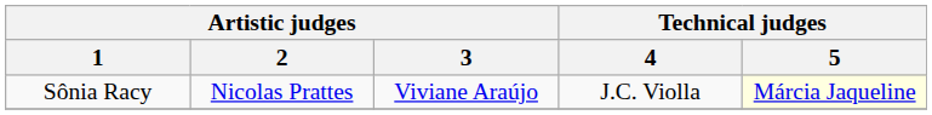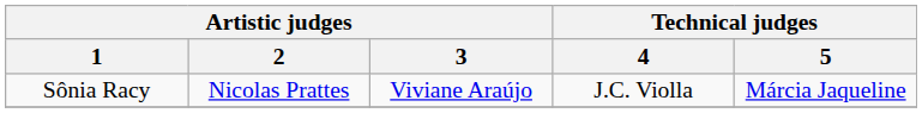Sônia Racy | Technical judges / 5: lightyellow background -> no background
